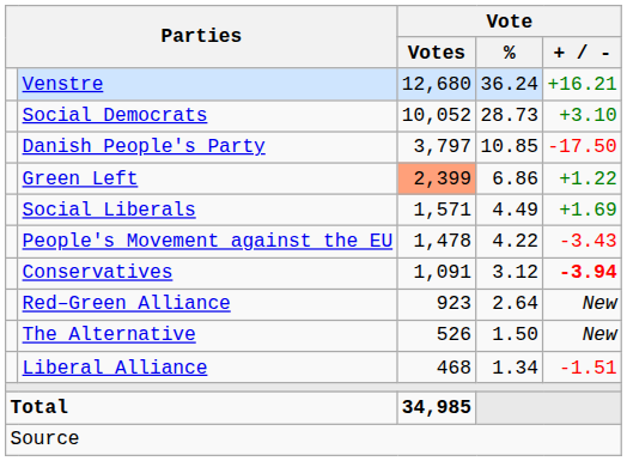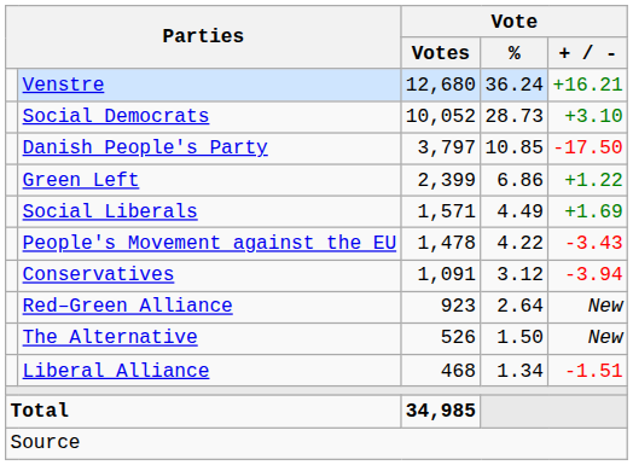Green Left | Vote / Votes: lightsalmon background -> no background
Conservatives | Vote / + / -: bold -> normal
